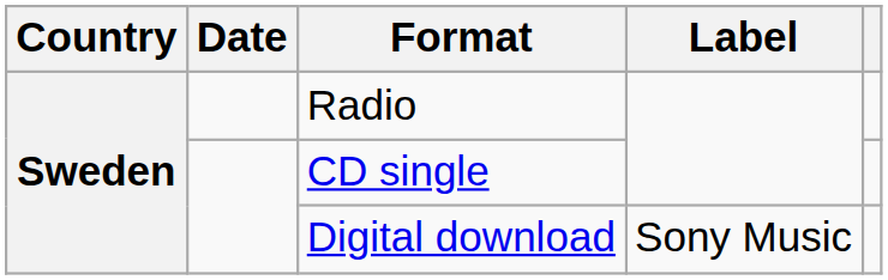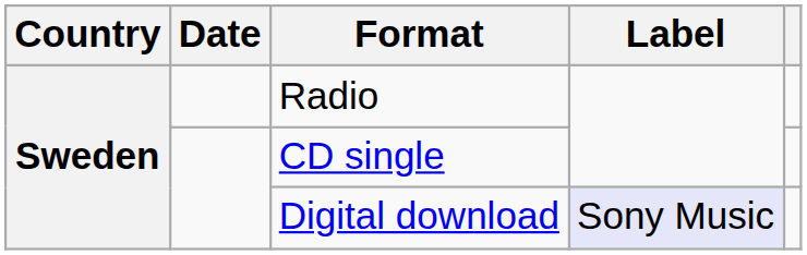Digital download | Label: no background -> lavender background
